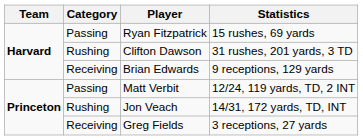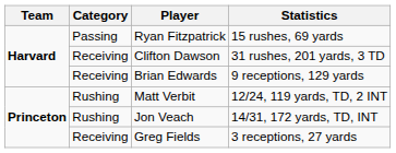Clifton Dawson | Category: Rushing -> Receiving
Matt Verbit | Category: Passing -> Rushing
